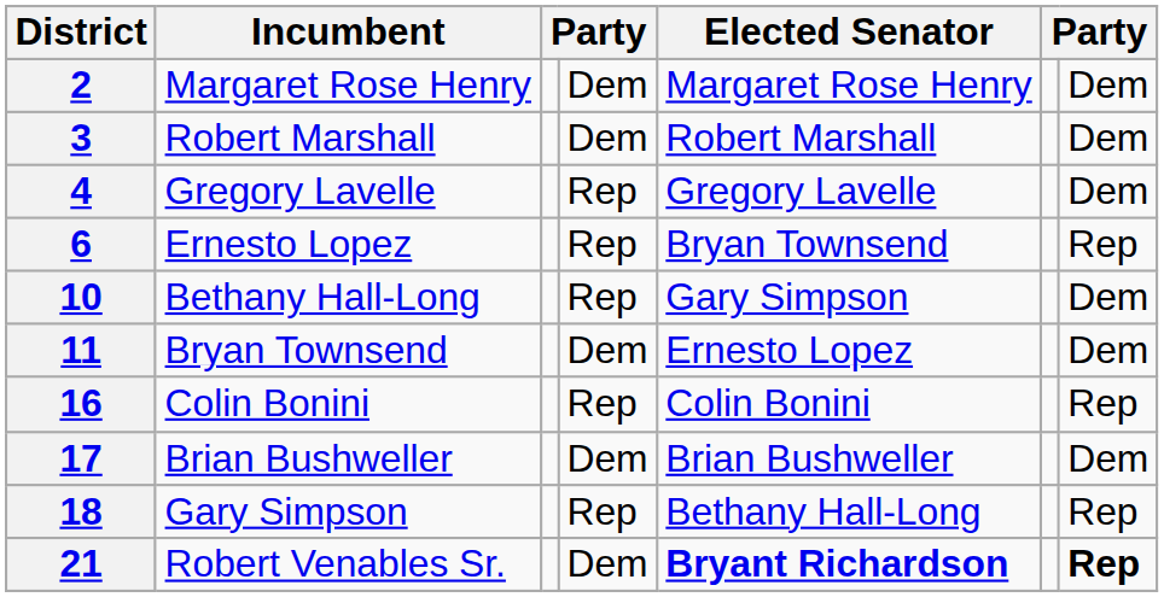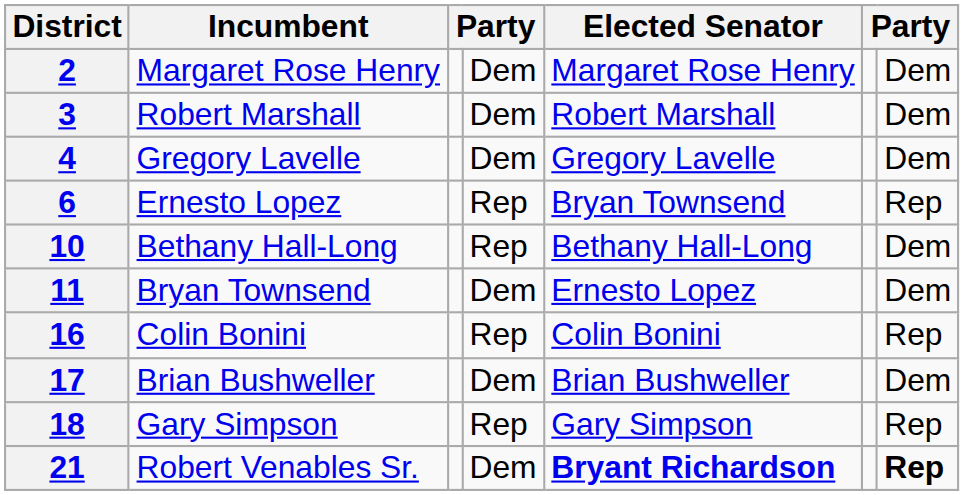4 | column 4: Rep -> Dem
10 | Elected Senator: Gary Simpson -> Bethany Hall-Long
18 | Elected Senator: Bethany Hall-Long -> Gary Simpson
